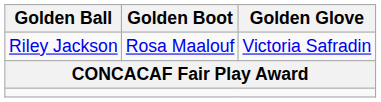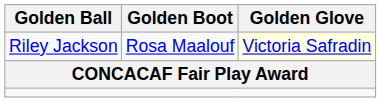Riley Jackson | Golden Glove: no background -> lightyellow background
